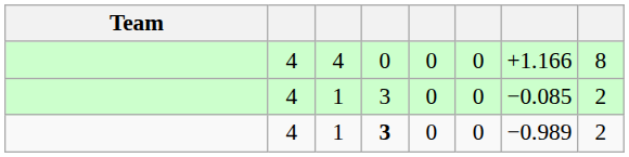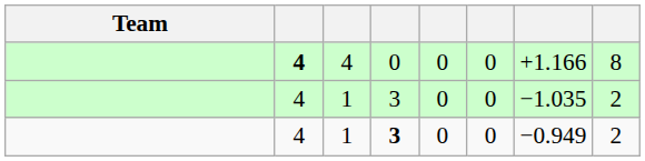row 2 | column 2: normal -> bold
row 3 | column 7: −0.085 -> −1.035
row 4 | column 7: −0.989 -> −0.949
